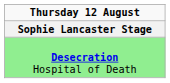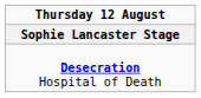row 3 | column 1: lightgreen background -> no background
